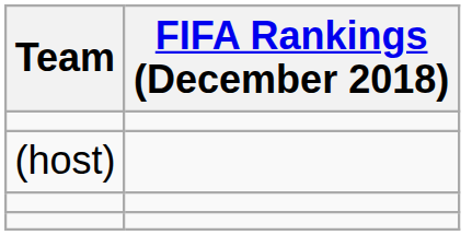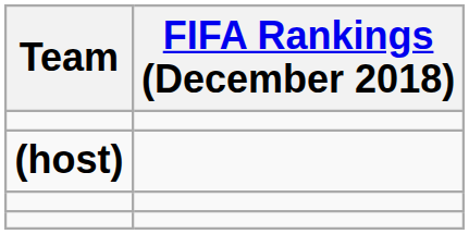row 3 | Team: normal -> bold
